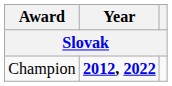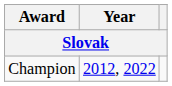Champion | Year: bold -> normal
